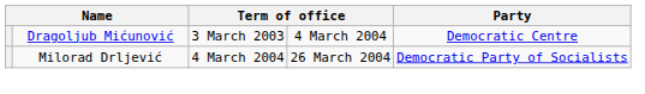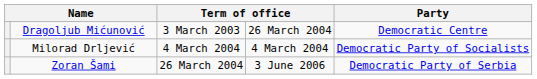Dragoljub Mićunović | column 4: 4 March 2004 -> 26 March 2004
Milorad Drljević | column 4: 26 March 2004 -> 4 March 2004
+ row: Zoran Šami | 26 March 2004 | 3 June 2006 | Democratic Party of Serbia
